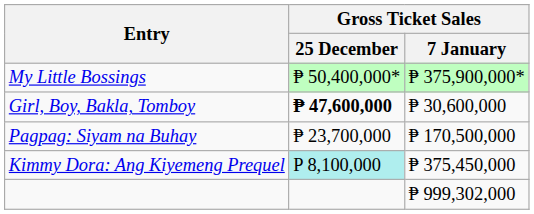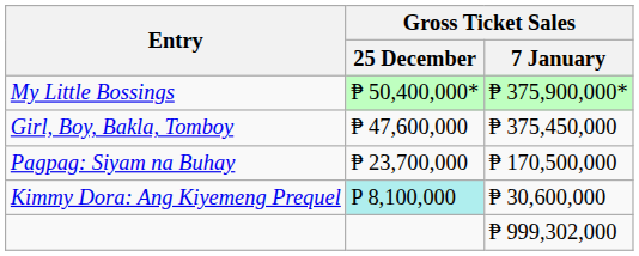Girl, Boy, Bakla, Tomboy | Gross Ticket Sales / 25 December: bold -> normal
Girl, Boy, Bakla, Tomboy | Gross Ticket Sales / 7 January: ₱ 30,600,000 -> ₱ 375,450,000
Kimmy Dora: Ang Kiyemeng Prequel | Gross Ticket Sales / 7 January: ₱ 375,450,000 -> ₱ 30,600,000
